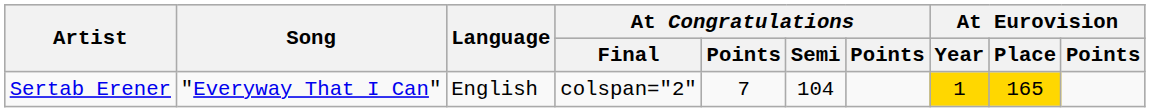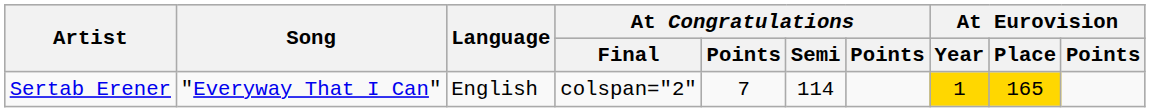Sertab Erener | At Congratulations / Semi: 104 -> 114
